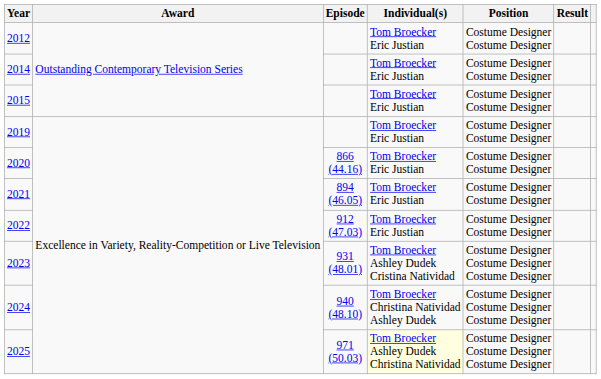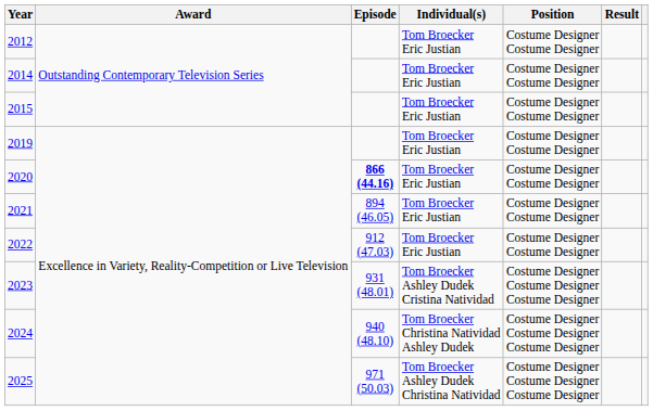2020 | Episode: normal -> bold
2025 | Individual(s): lightyellow background -> no background
